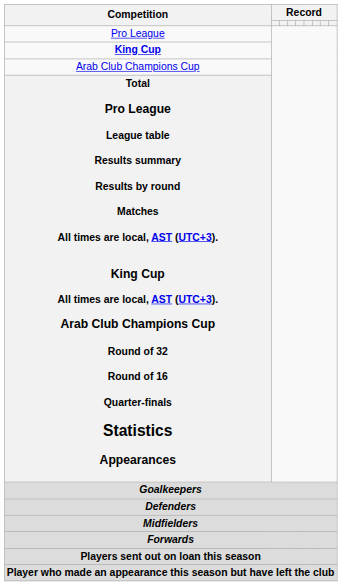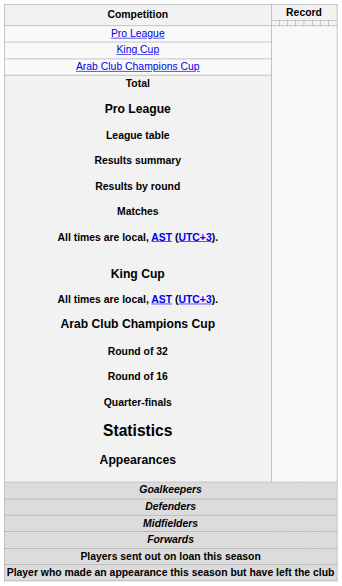King Cup | Competition: bold -> normal
